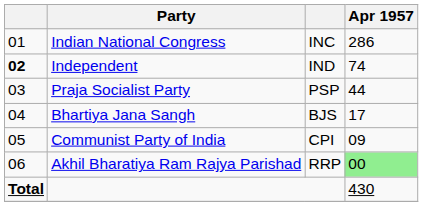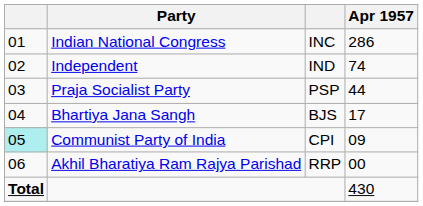Independent | column 1: bold -> normal
Communist Party of India | column 1: no background -> paleturquoise background
Akhil Bharatiya Ram Rajya Parishad | Apr 1957: lightgreen background -> no background
